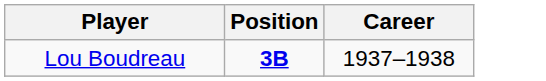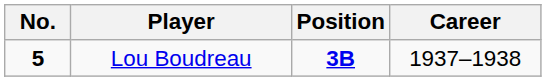+ column: No. | 5
